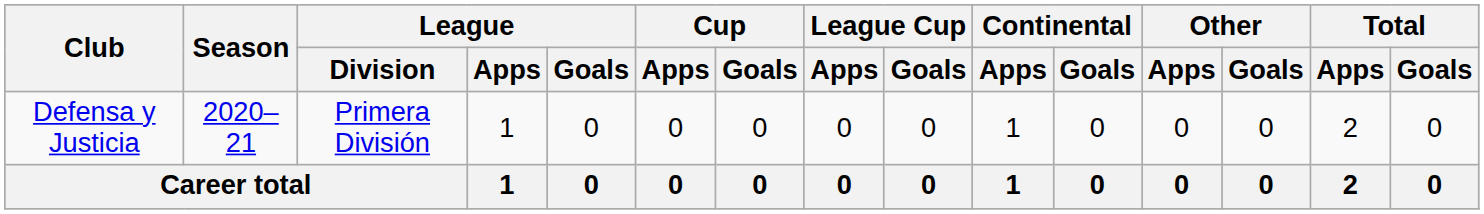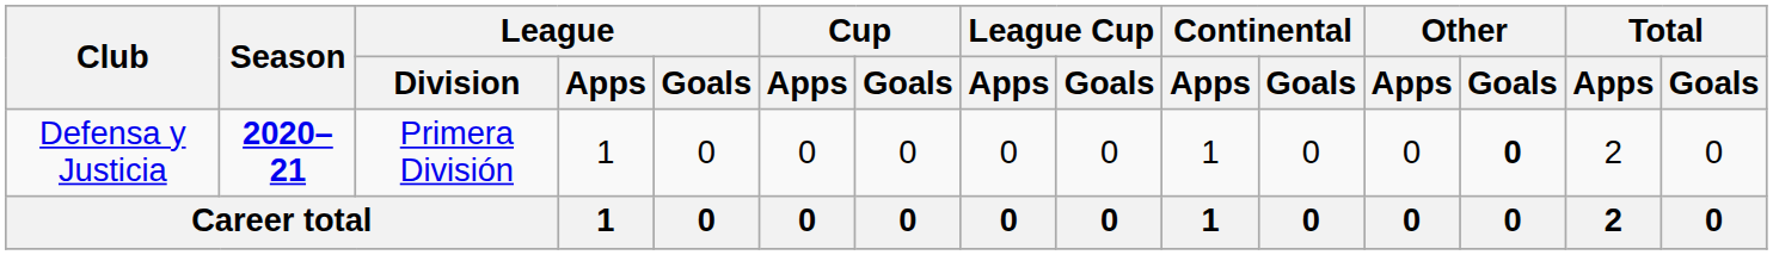Defensa y Justicia | Season: normal -> bold
Defensa y Justicia | Other / Goals: normal -> bold
